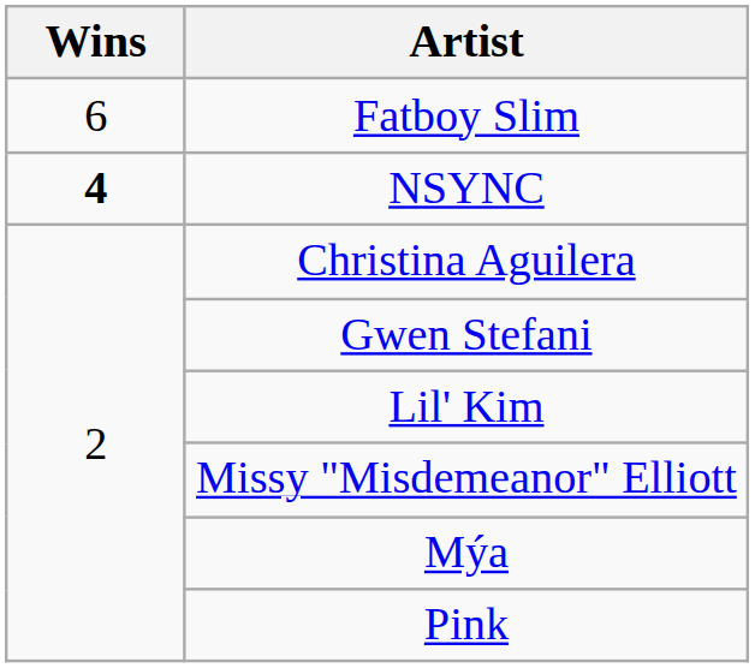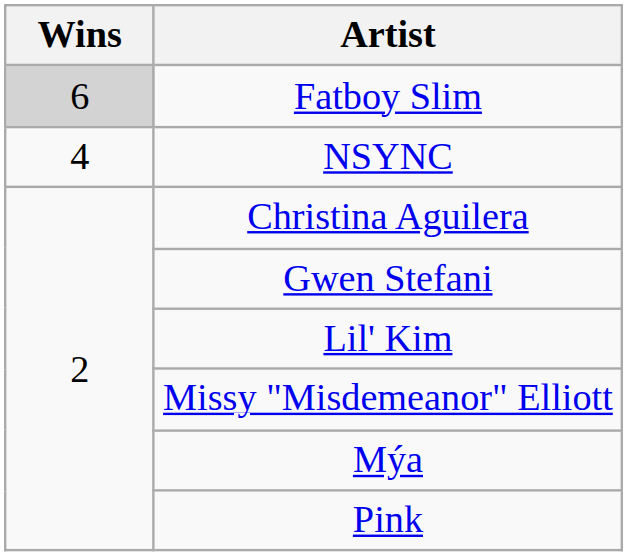Fatboy Slim | Wins: no background -> lightgrey background
NSYNC | Wins: bold -> normal
